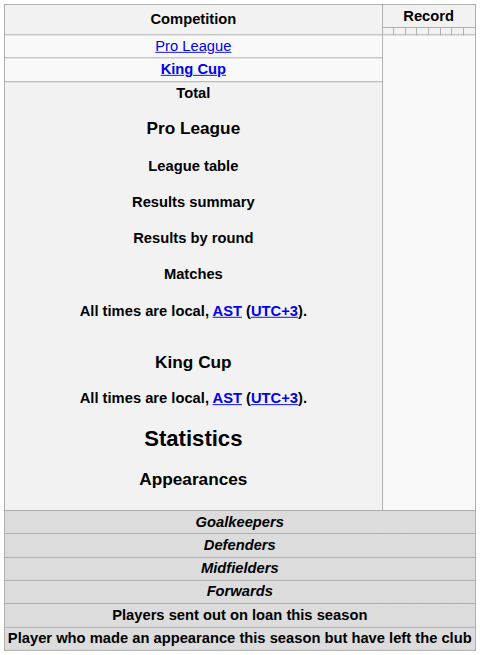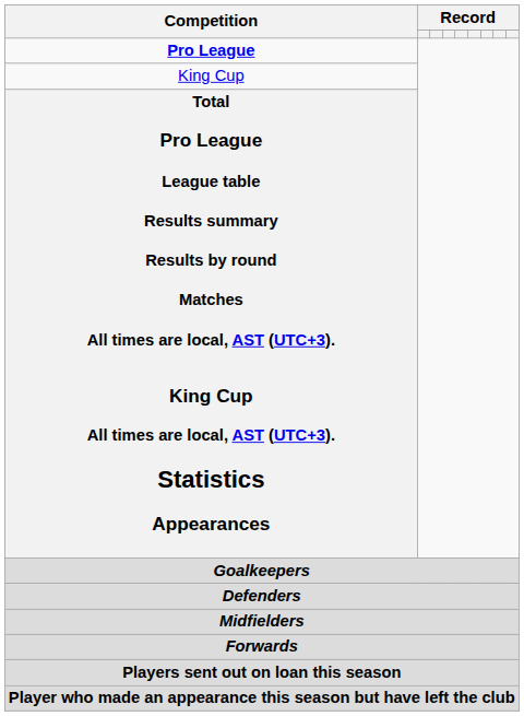Pro League | Competition: normal -> bold
King Cup | Competition: bold -> normal
